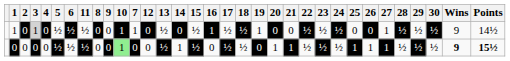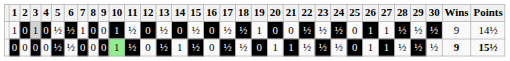columns swapped: 7 <-> 11
row 2 | 16: 1 -> 0
row 2 | 26: 0 -> 1
row 3 | 25: 1 -> 0
